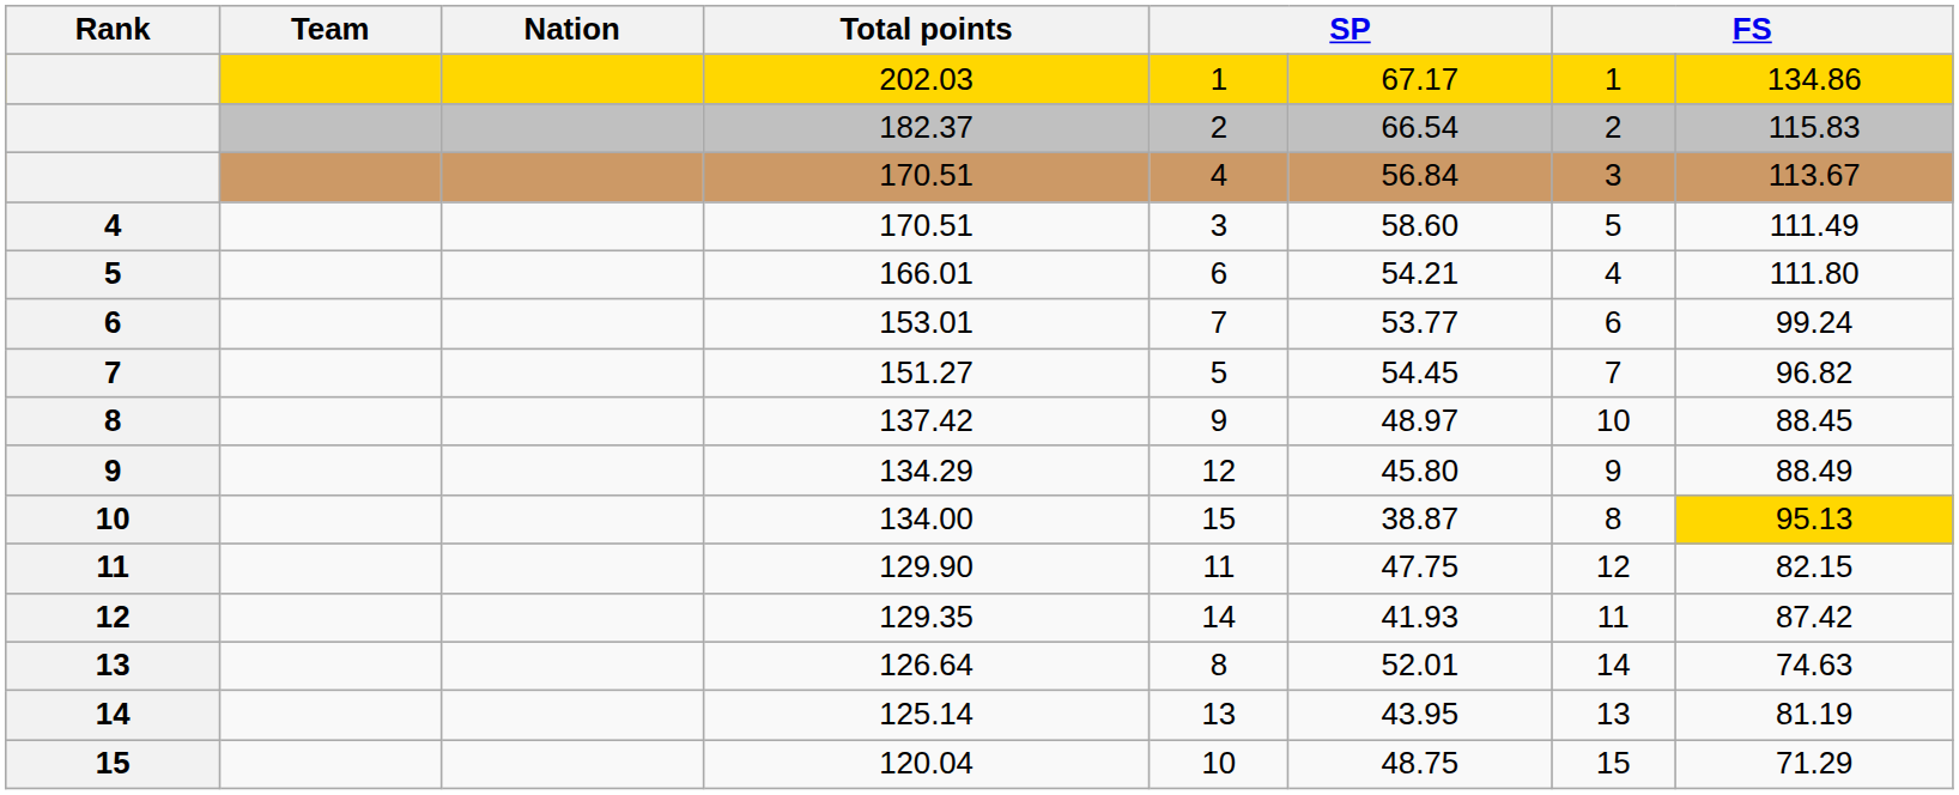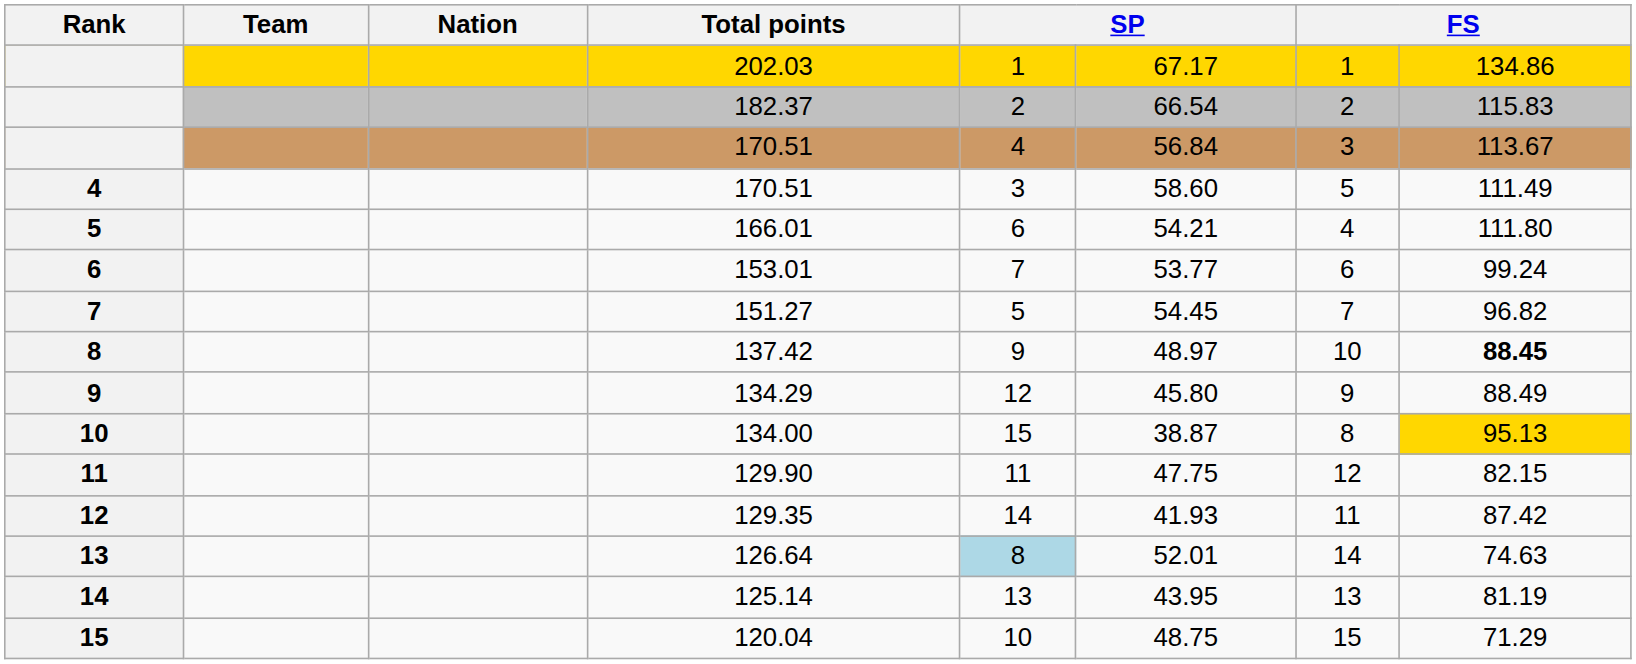137.42 | column 8: normal -> bold
126.64 | column 5: no background -> lightblue background
